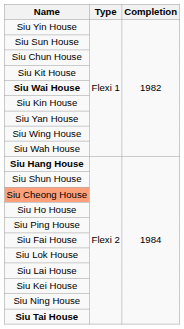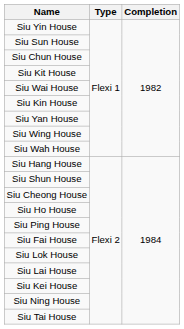Siu Wai House | Name: bold -> normal
Siu Hang House | Name: bold -> normal
Siu Cheong House | Name: lightsalmon background -> no background
Siu Tai House | Name: bold -> normal
